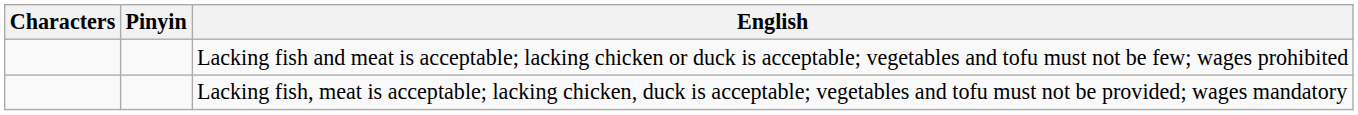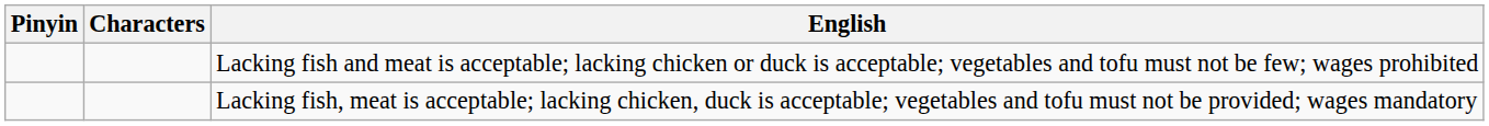columns swapped: Characters <-> Pinyin
